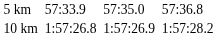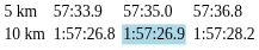10 km | column 3: no background -> lightblue background
